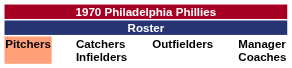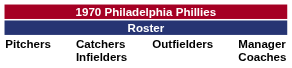Pitchers | column 1: lightsalmon background -> no background
